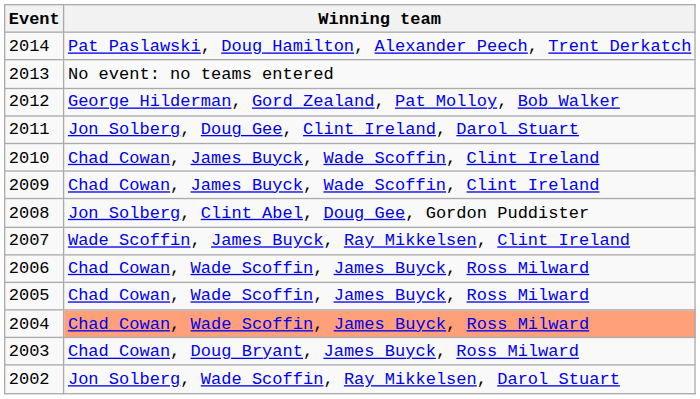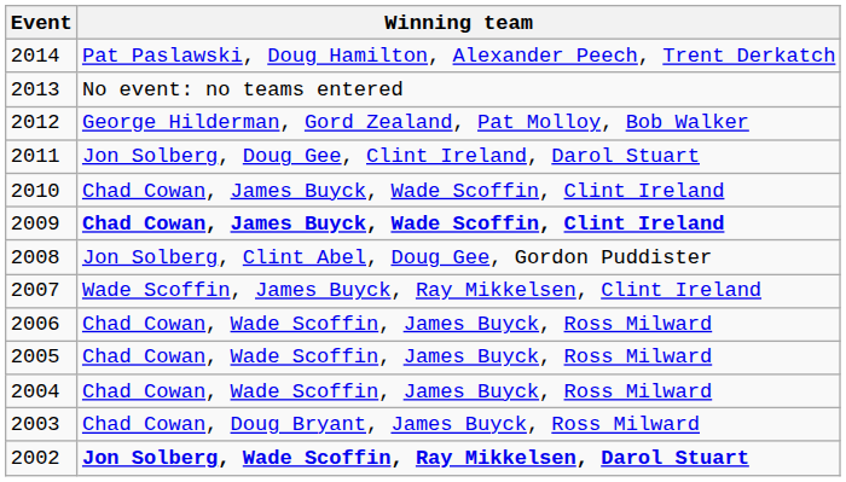2009 | Winning team: normal -> bold
2004 | Winning team: lightsalmon background -> no background
2002 | Winning team: normal -> bold
